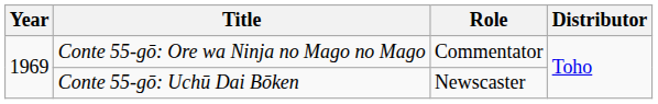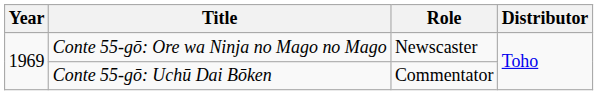Conte 55-gō: Ore wa Ninja no Mago no Mago | Role: Commentator -> Newscaster
Conte 55-gō: Uchū Dai Bōken | Role: Newscaster -> Commentator
